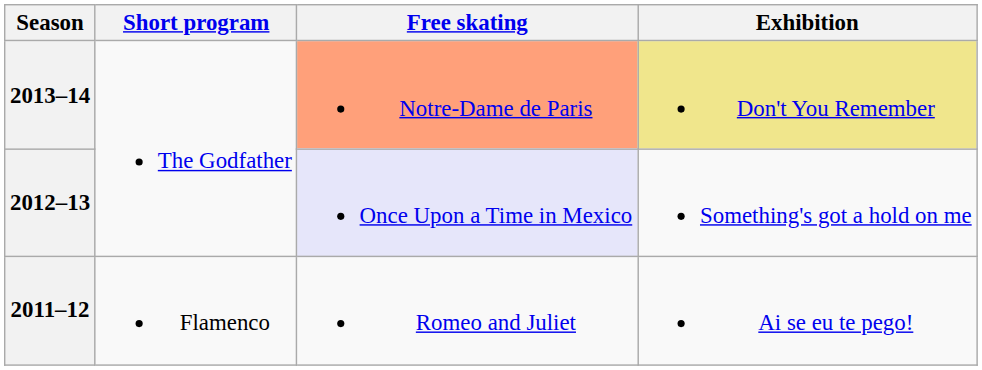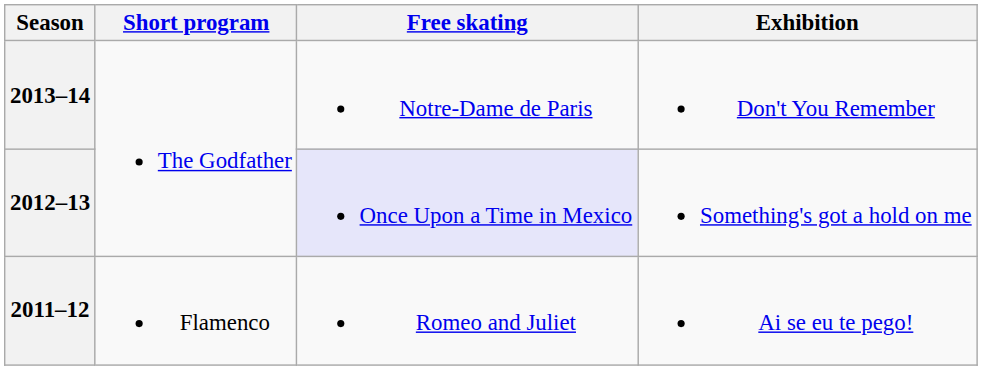2013–14 | Free skating: lightsalmon background -> no background
2013–14 | Exhibition: khaki background -> no background
